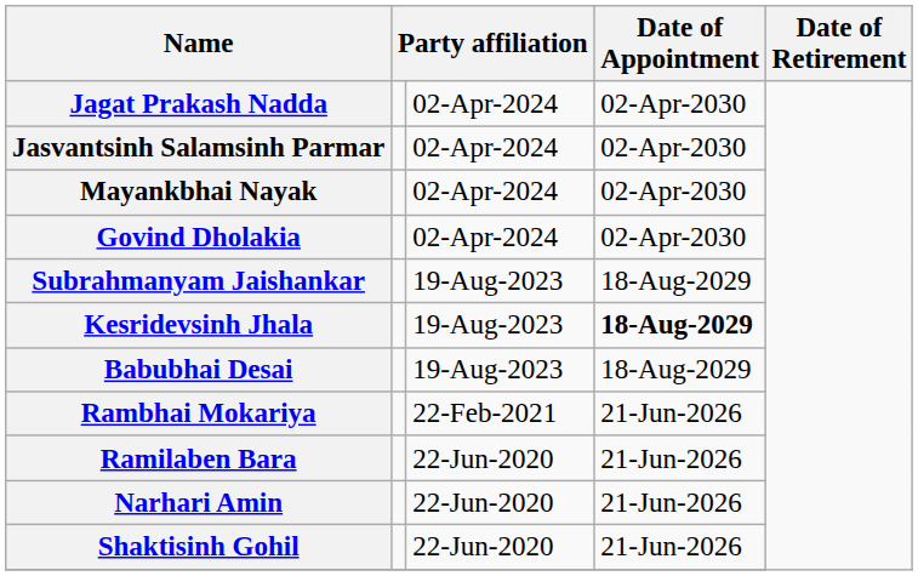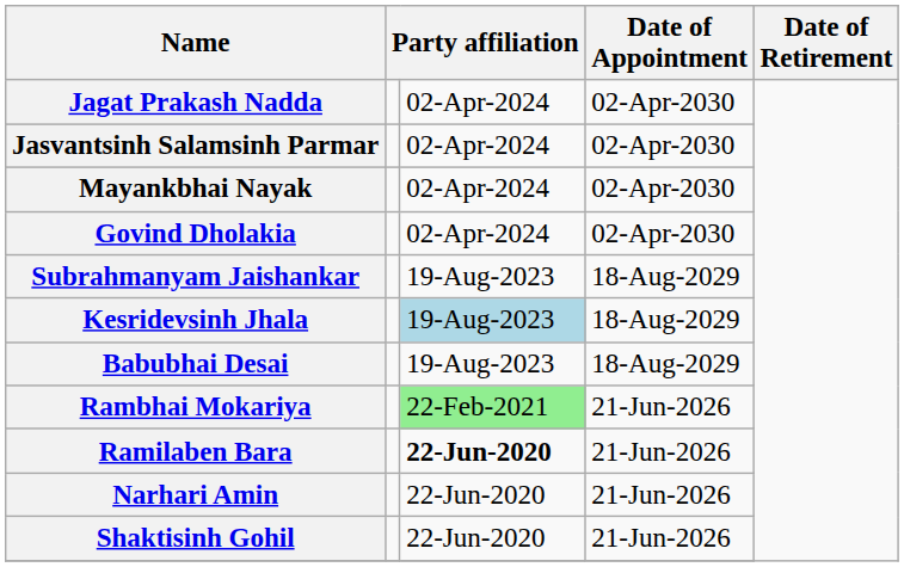Kesridevsinh Jhala | column 3: no background -> lightblue background
Kesridevsinh Jhala | Date of Appointment: bold -> normal
Rambhai Mokariya | column 3: no background -> lightgreen background
Ramilaben Bara | column 3: normal -> bold
